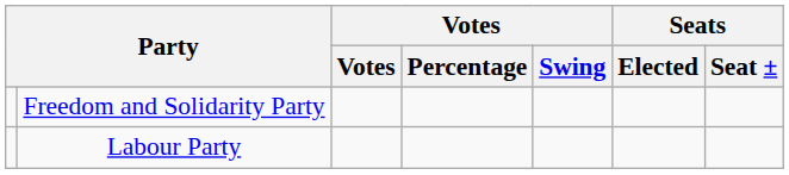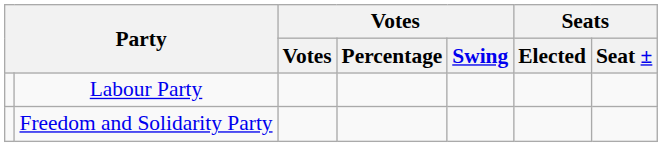rows swapped: Freedom and Solidarity Party <-> Labour Party
